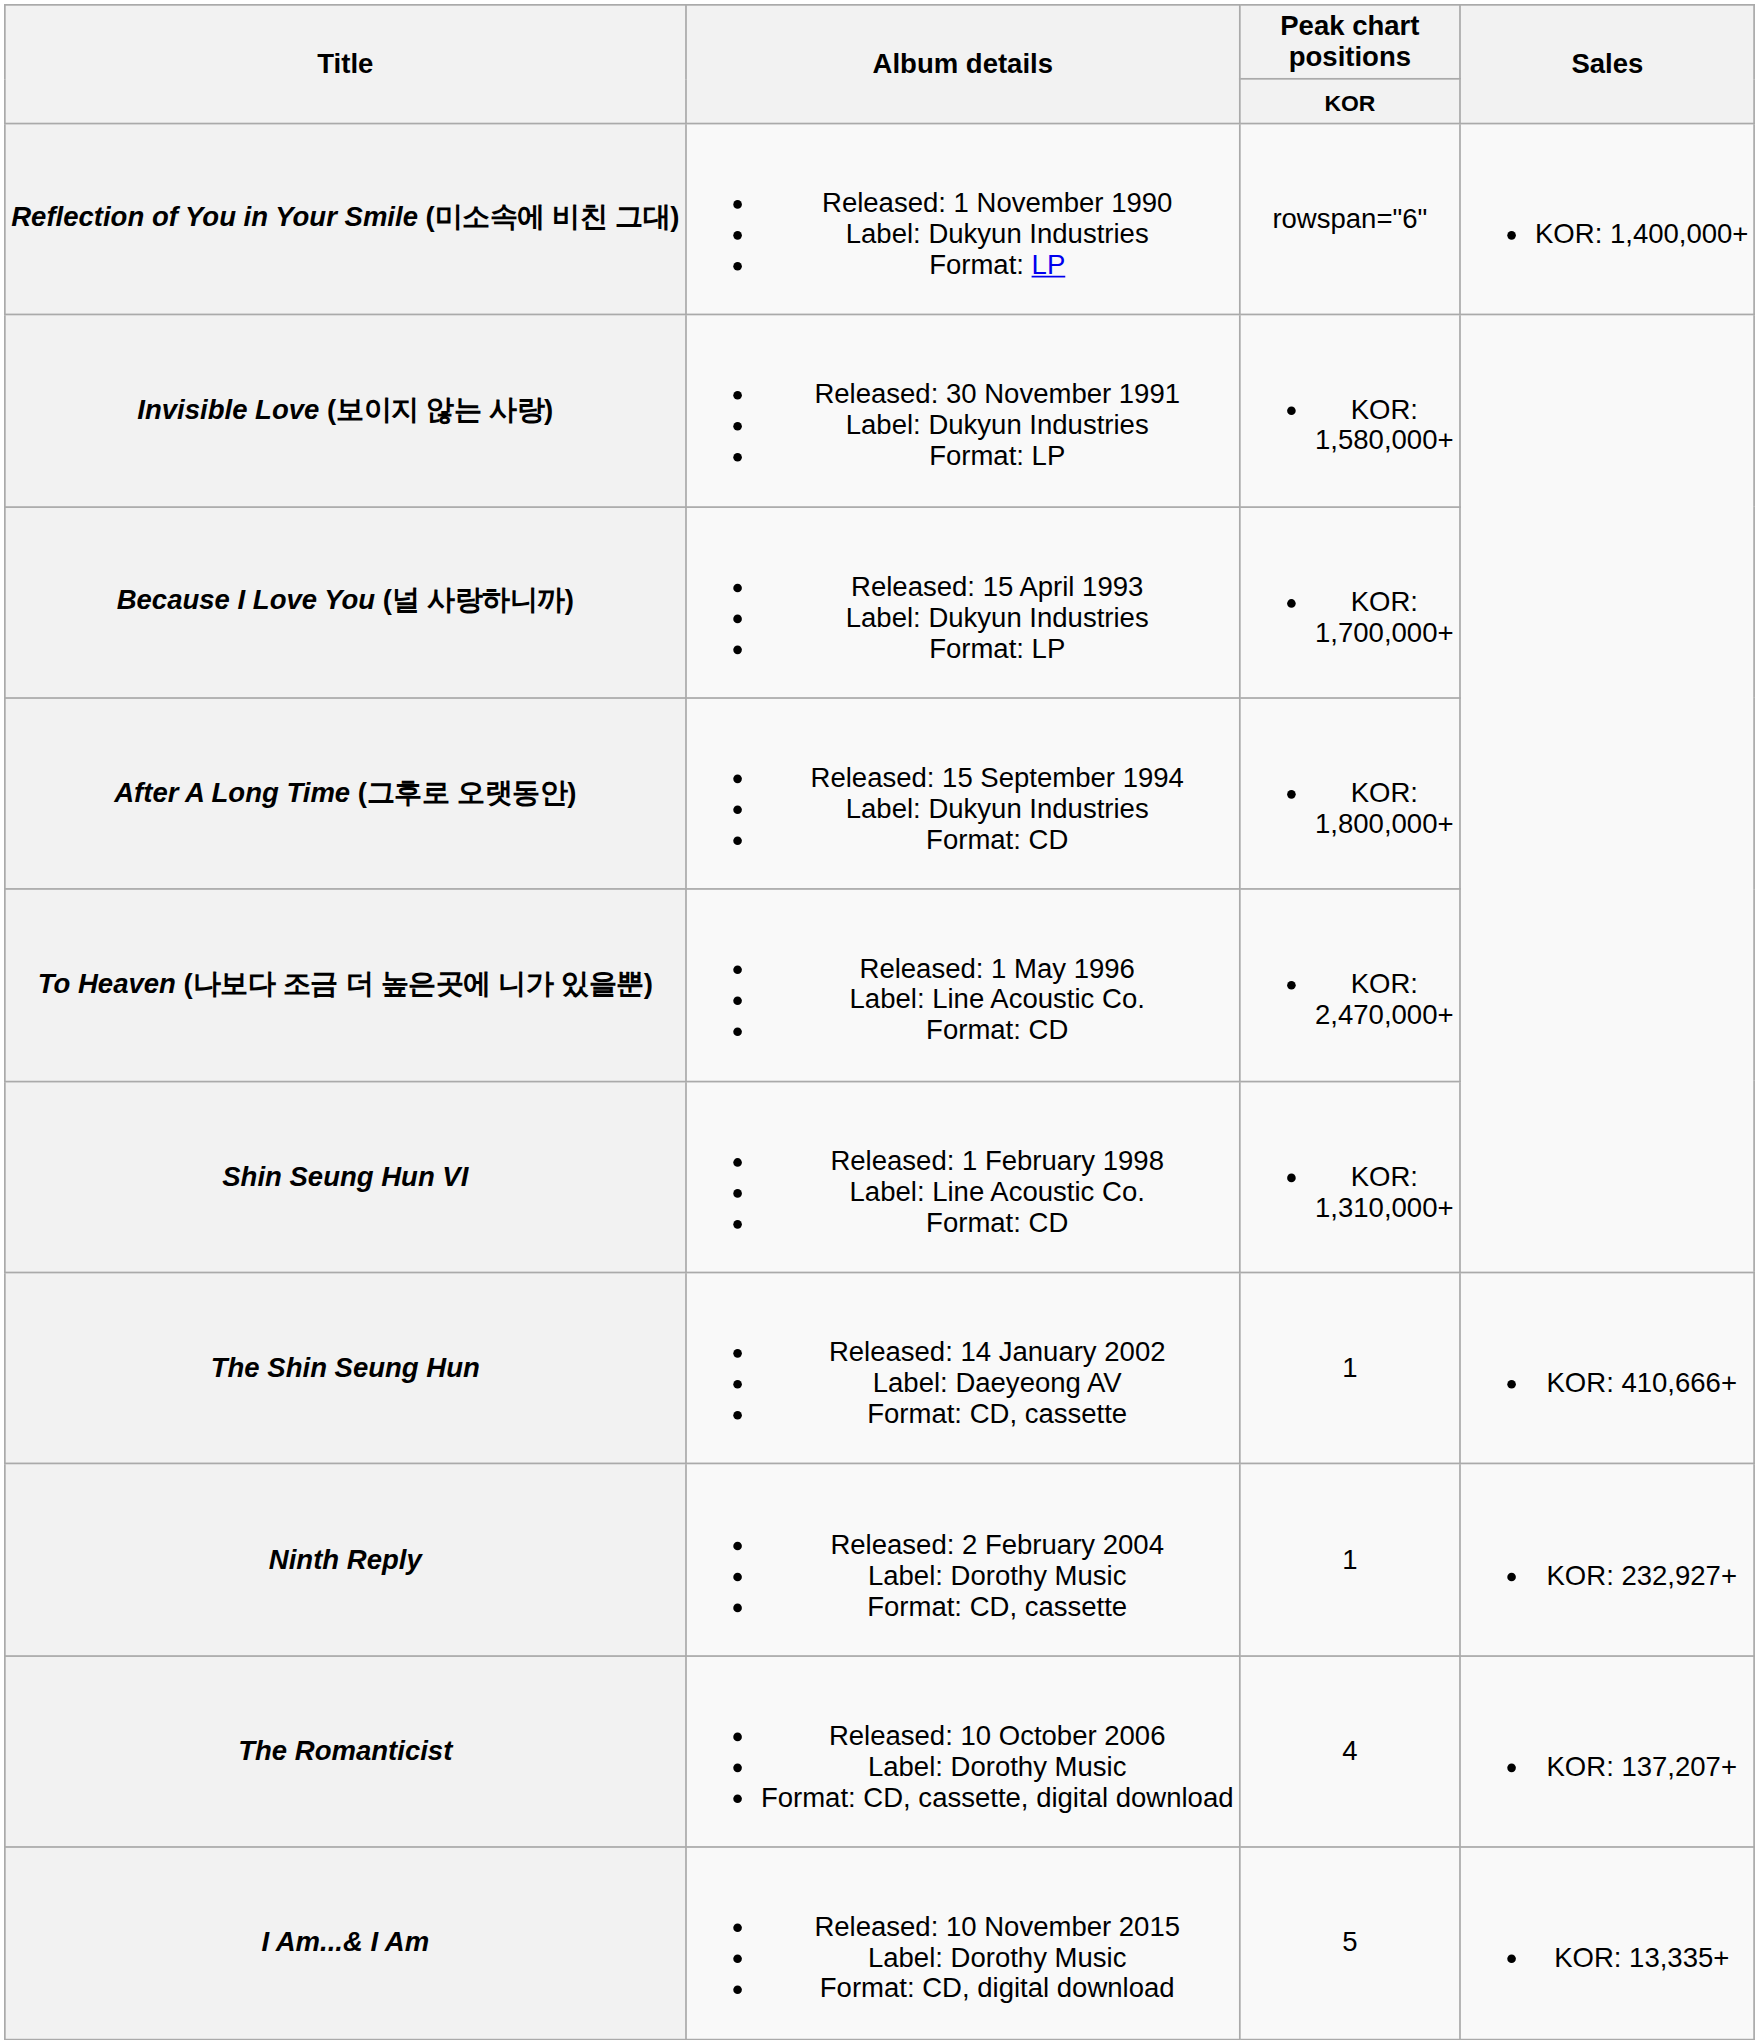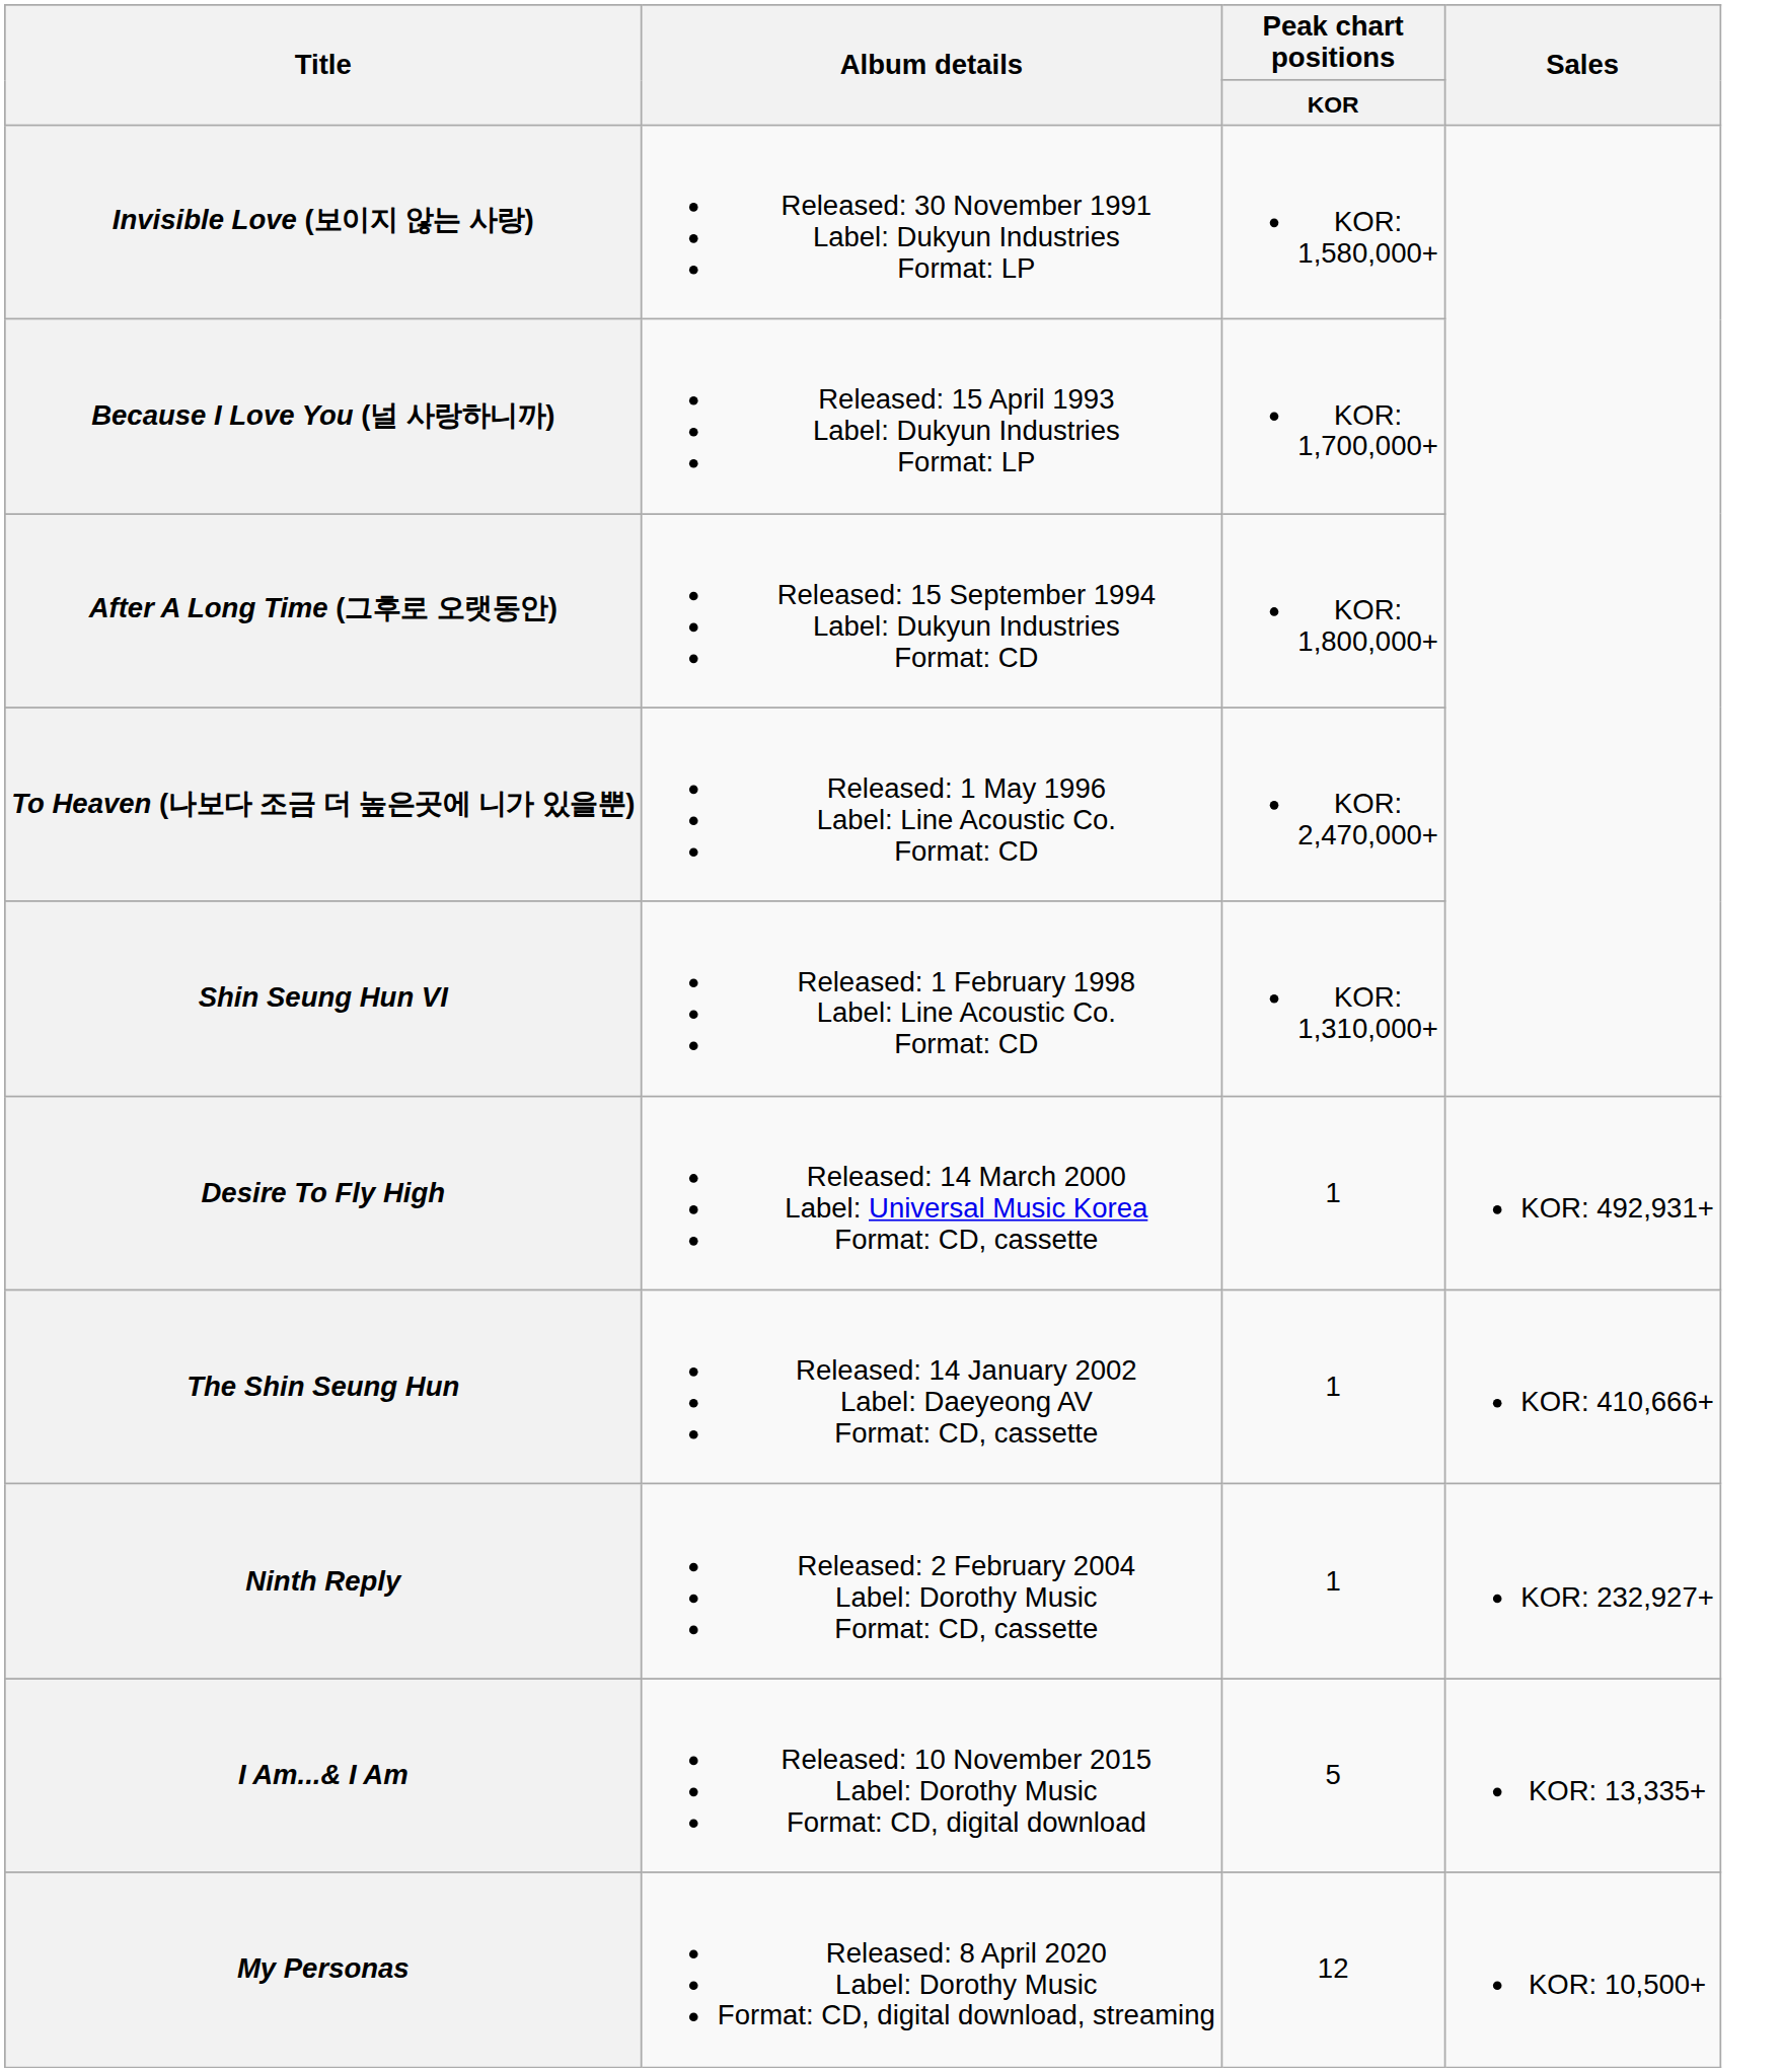- row: Reflection of You in Your Smile (미소속에 비친 그대) | Released: 1 November 1990 Label: Dukyun Industries Format: LP | rowspan="6" | KOR: 1,400,000+
+ row: Desire To Fly High | Released: 14 March 2000 Label: Universal Music Korea Format: CD, cassette | 1 | KOR: 492,931+
- row: The Romanticist | Released: 10 October 2006 Label: Dorothy Music Format: CD, cassette, digital download | 4 | KOR: 137,207+
+ row: My Personas | Released: 8 April 2020 Label: Dorothy Music Format: CD, digital download, streaming | 12 | KOR: 10,500+
